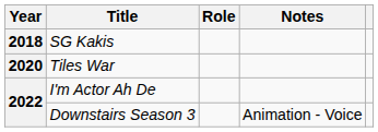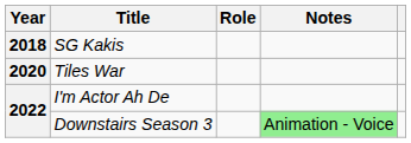Downstairs Season 3 | Notes: no background -> lightgreen background
